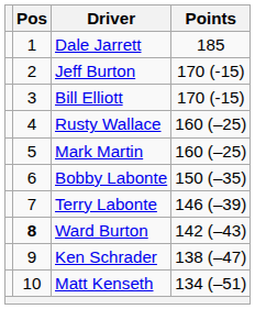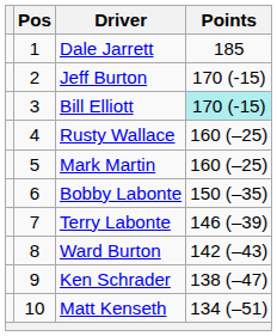Bill Elliott | Points: no background -> paleturquoise background
Ward Burton | Pos: bold -> normal
